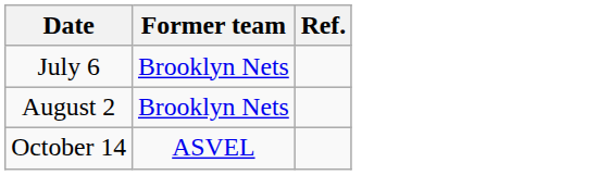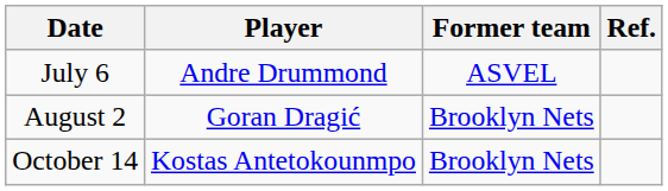+ column: Player | Andre Drummond | Goran Dragić | Kostas Antetokounmpo
July 6 | Former team: Brooklyn Nets -> ASVEL
October 14 | Former team: ASVEL -> Brooklyn Nets
